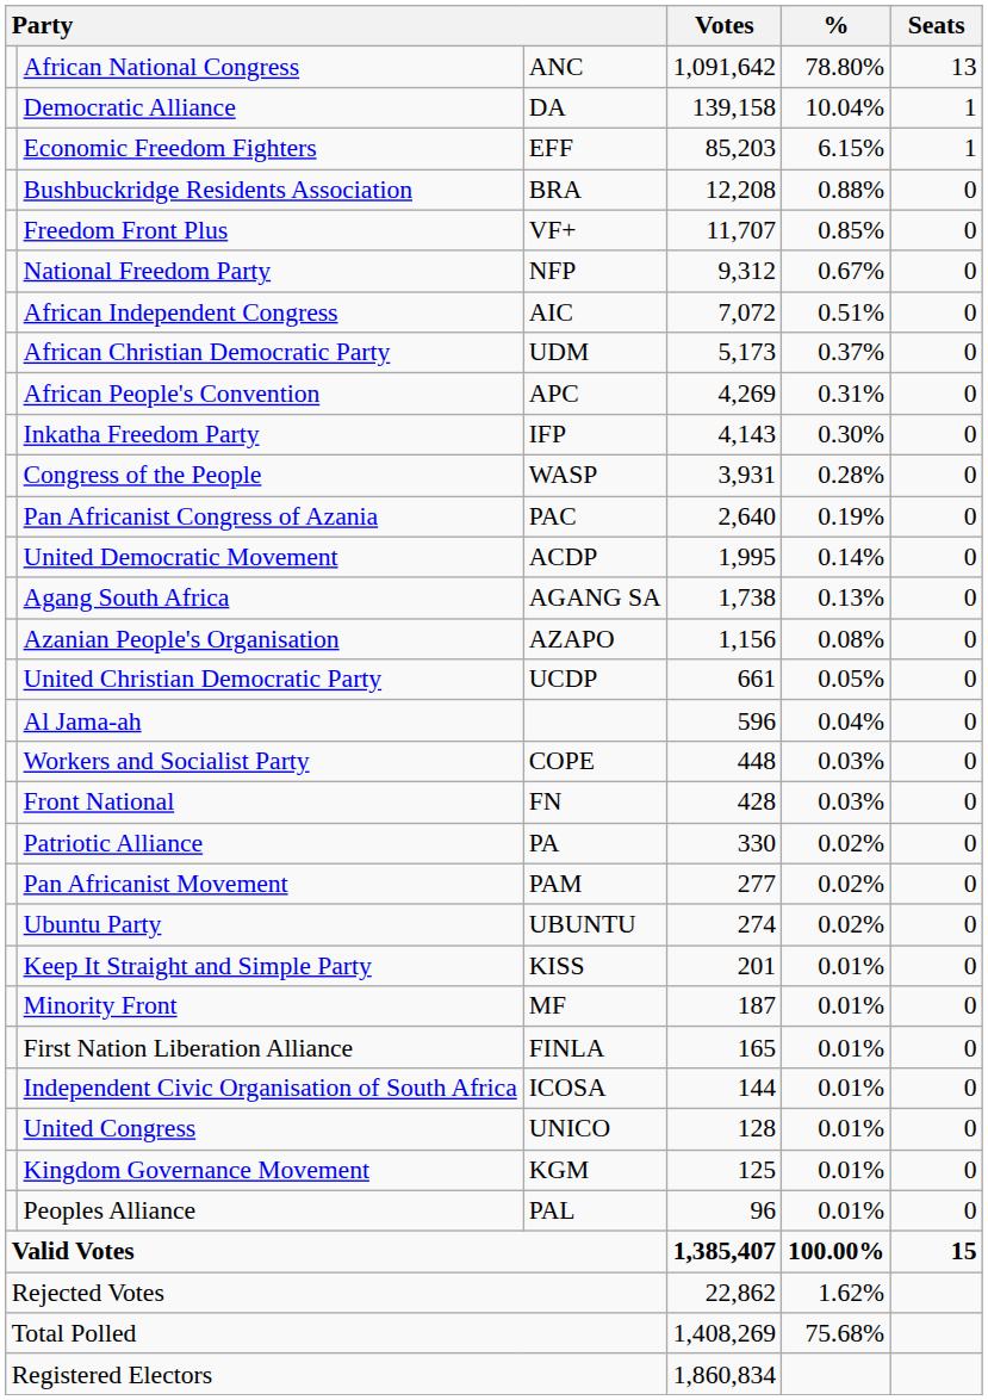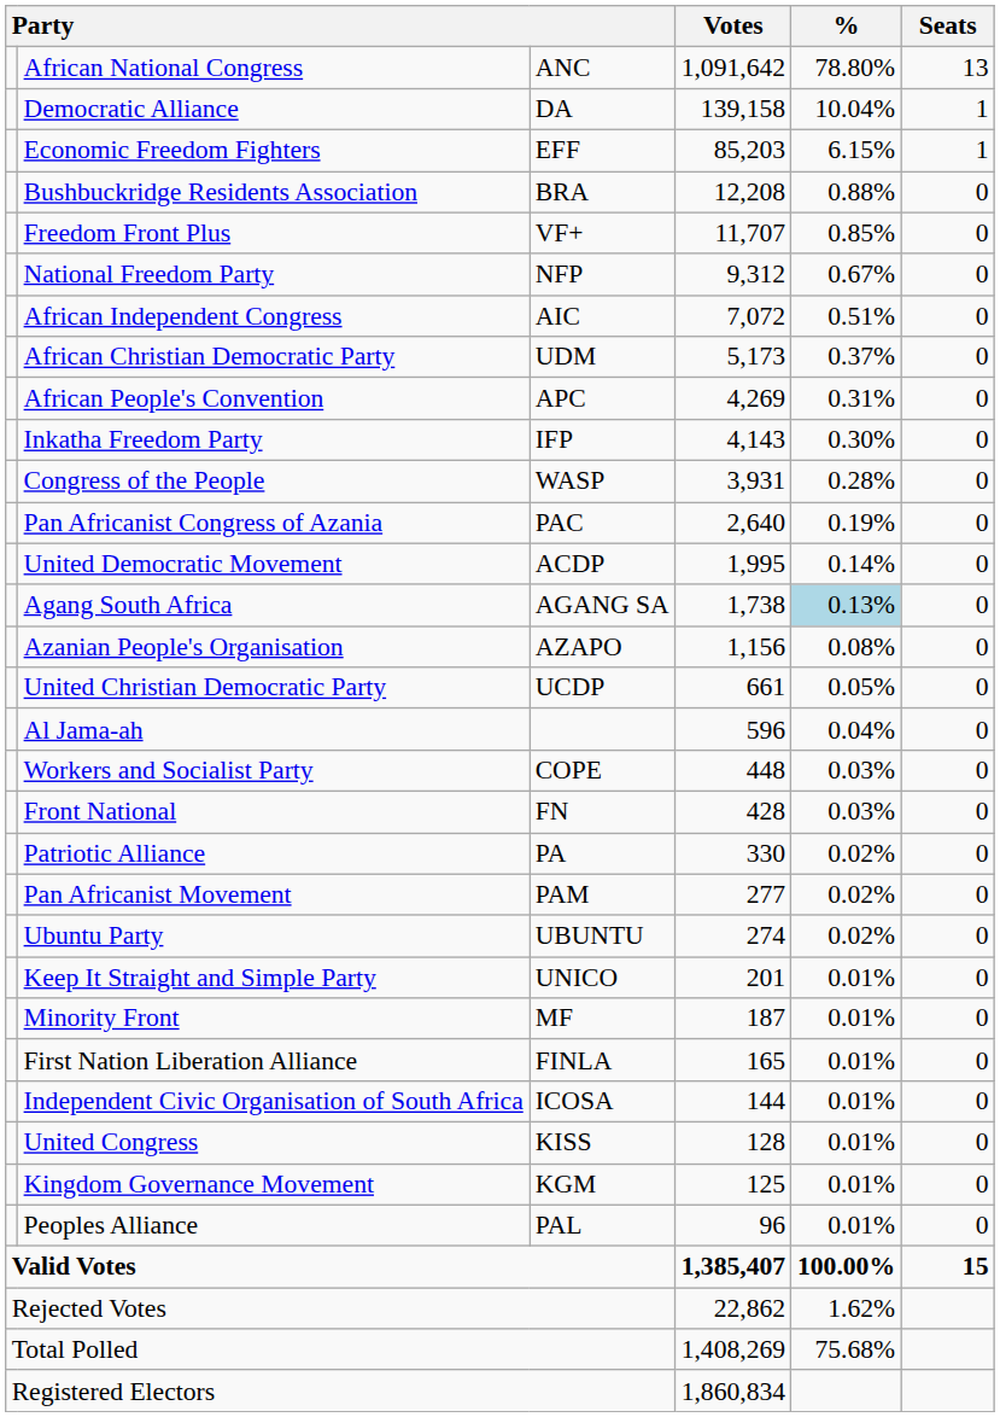Agang South Africa | %: no background -> lightblue background
Keep It Straight and Simple Party | column 3: KISS -> UNICO
United Congress | column 3: UNICO -> KISS
